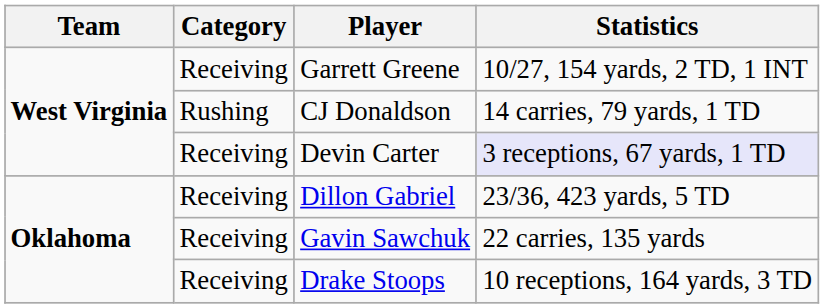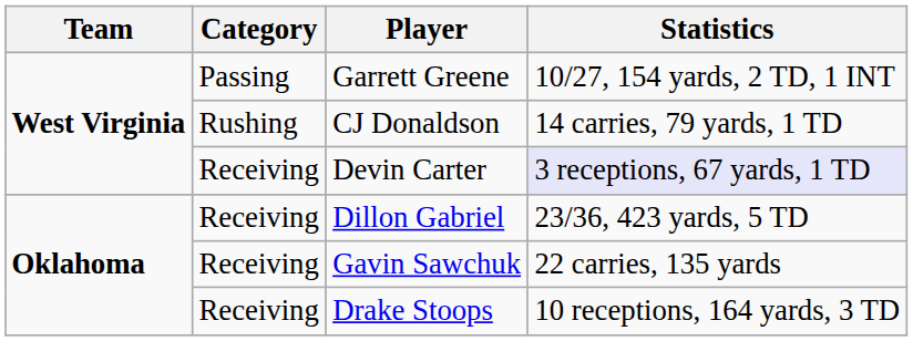Garrett Greene | Category: Receiving -> Passing
